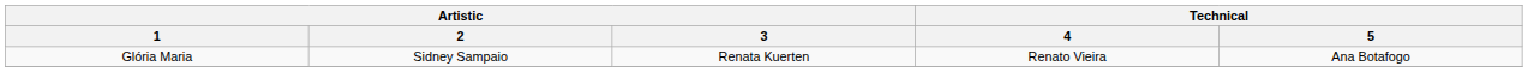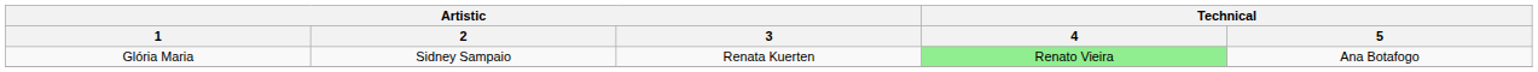Glória Maria | Technical / 4: no background -> lightgreen background
